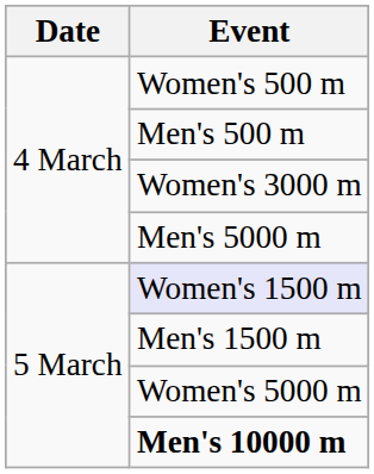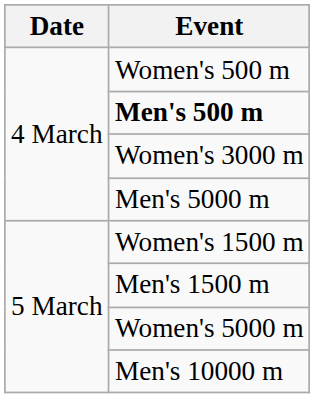Men's 500 m | Event: normal -> bold
Women's 1500 m | Event: lavender background -> no background
Men's 10000 m | Event: bold -> normal
